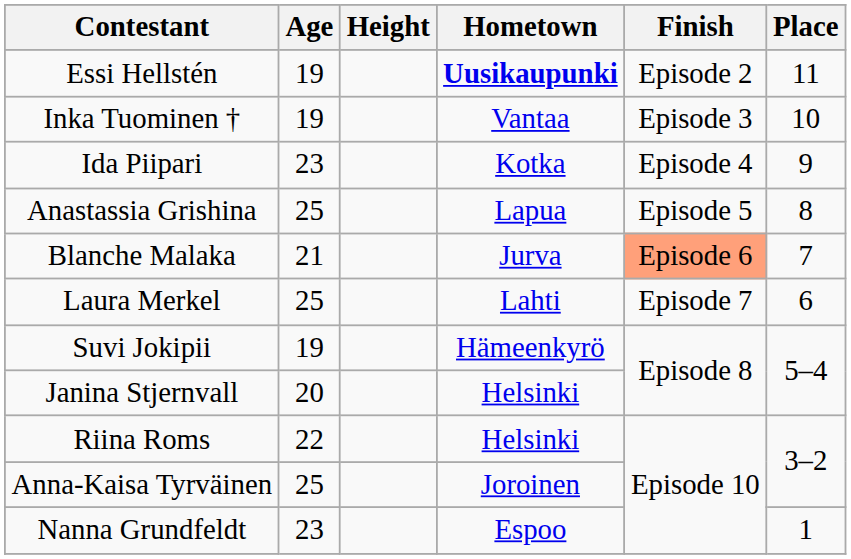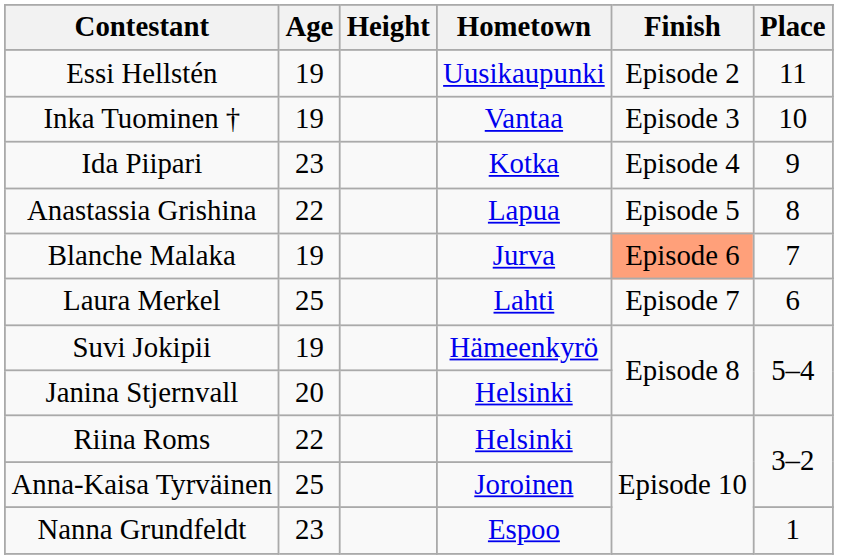Essi Hellstén | Hometown: bold -> normal
Anastassia Grishina | Age: 25 -> 22
Blanche Malaka | Age: 21 -> 19
